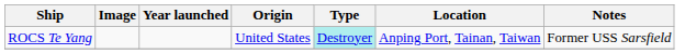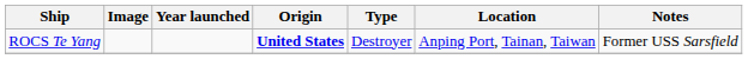ROCS Te Yang | Origin: normal -> bold
ROCS Te Yang | Type: paleturquoise background -> no background
